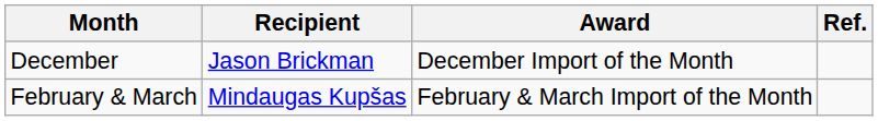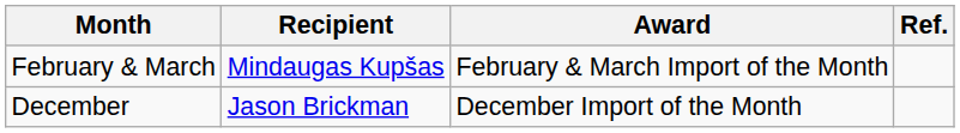rows swapped: December <-> February & March
